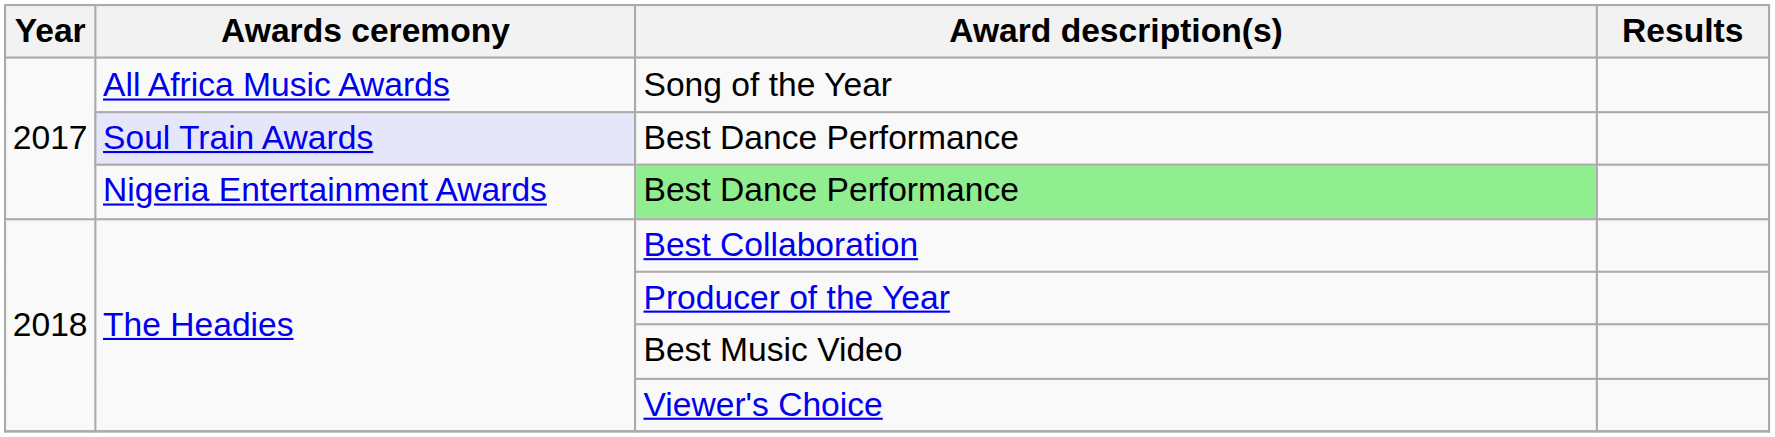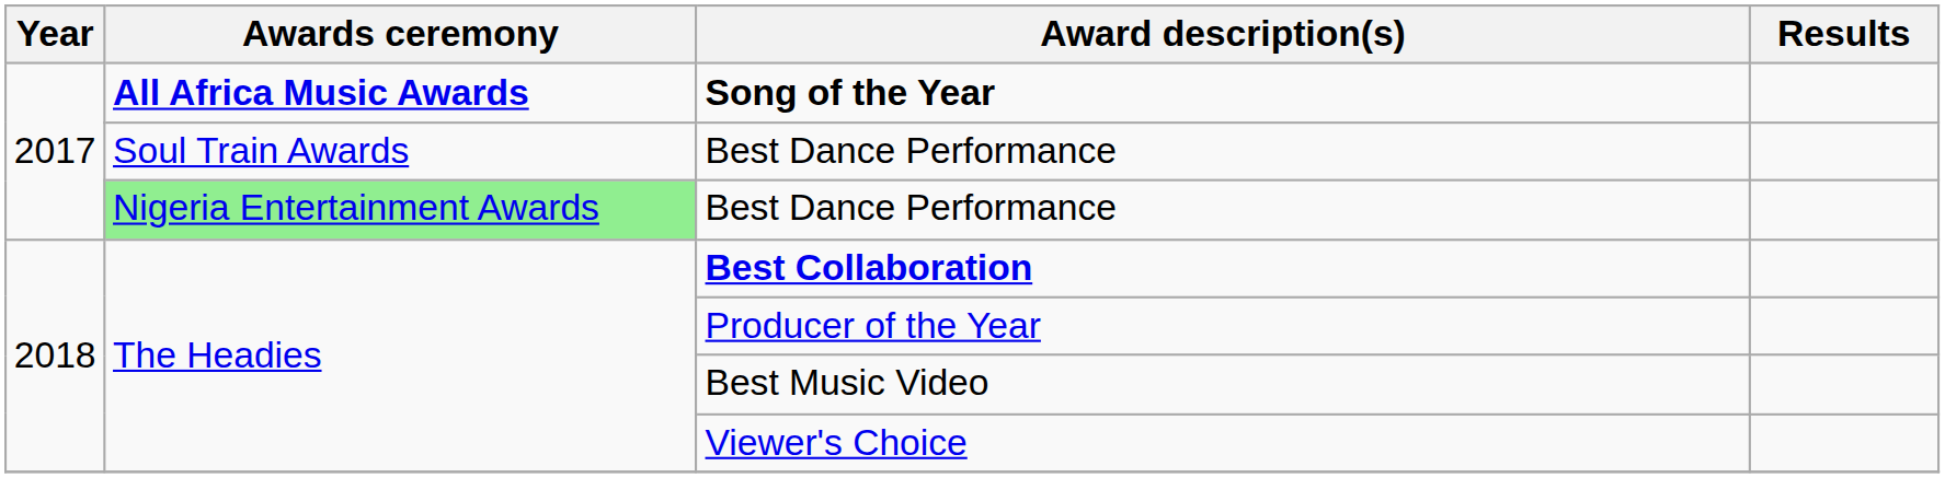Song of the Year | Awards ceremony: normal -> bold
Song of the Year | Award description(s): normal -> bold
Soul Train Awards / Best Dance Performance | Awards ceremony: lavender background -> no background
Nigeria Entertainment Awards / Best Dance Performance | Awards ceremony: no background -> lightgreen background
Nigeria Entertainment Awards / Best Dance Performance | Award description(s): lightgreen background -> no background
Best Collaboration | Award description(s): normal -> bold
